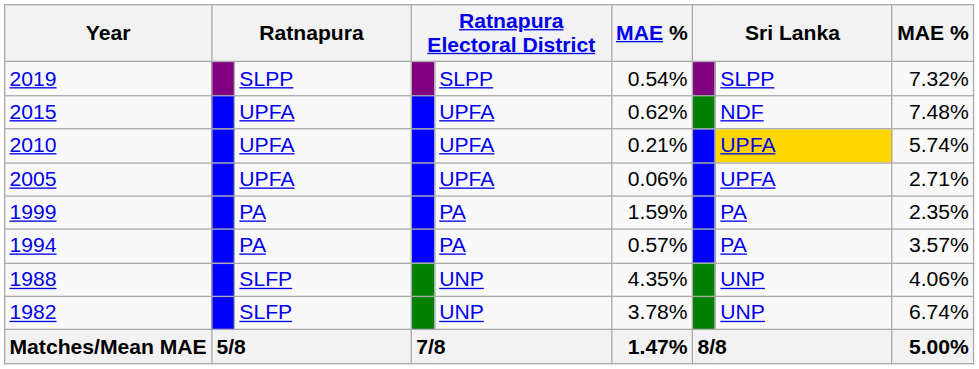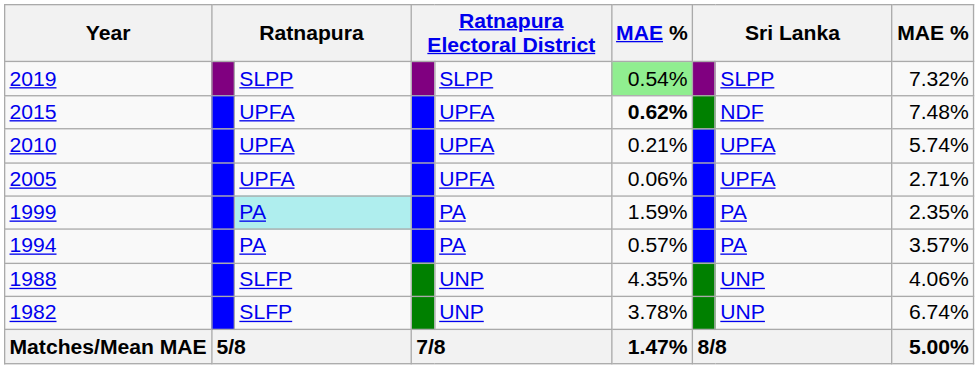2019 | column 6: no background -> lightgreen background
2015 | column 6: normal -> bold
2010 | column 8: gold background -> no background
1999 | column 3: no background -> paleturquoise background
